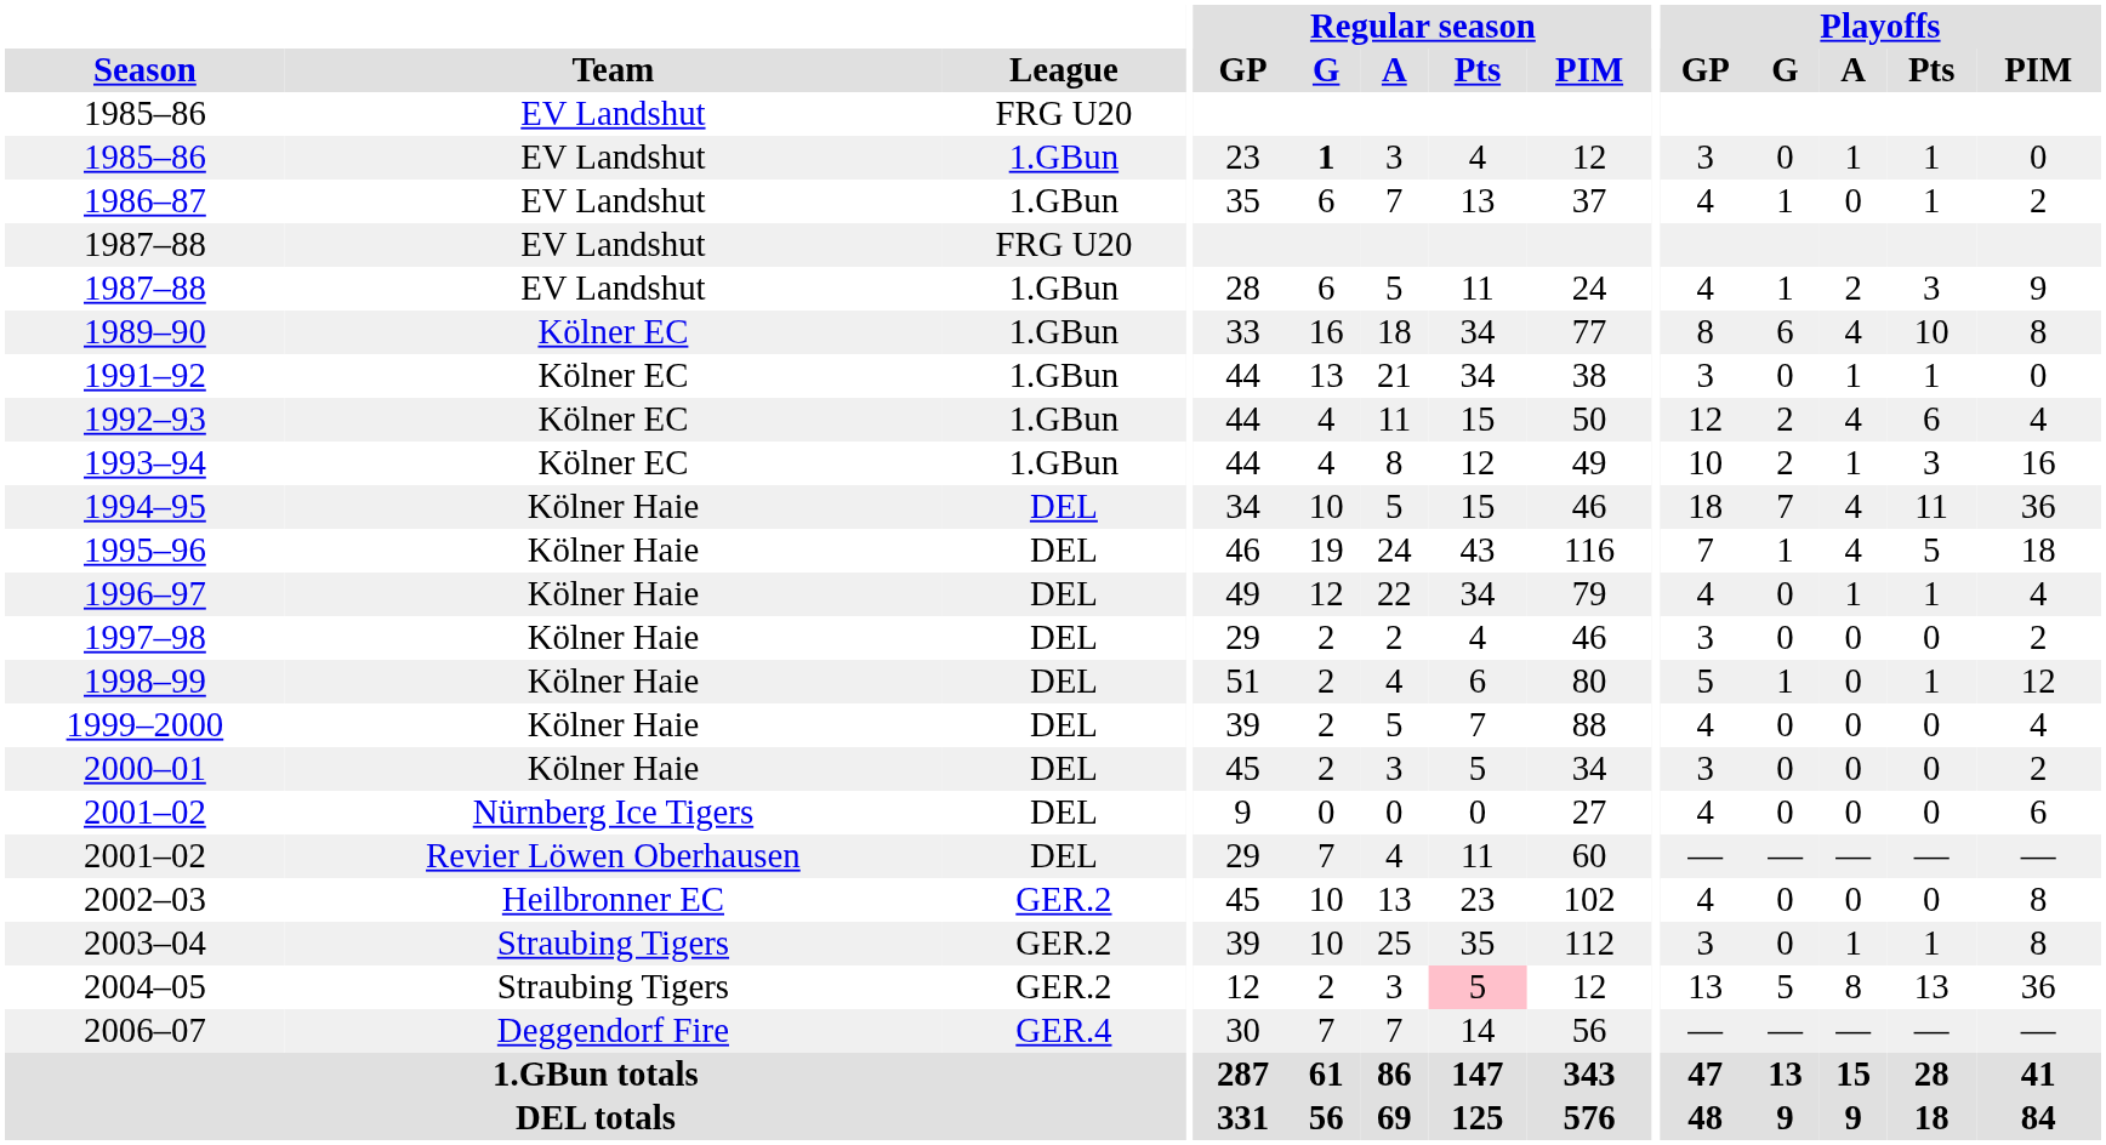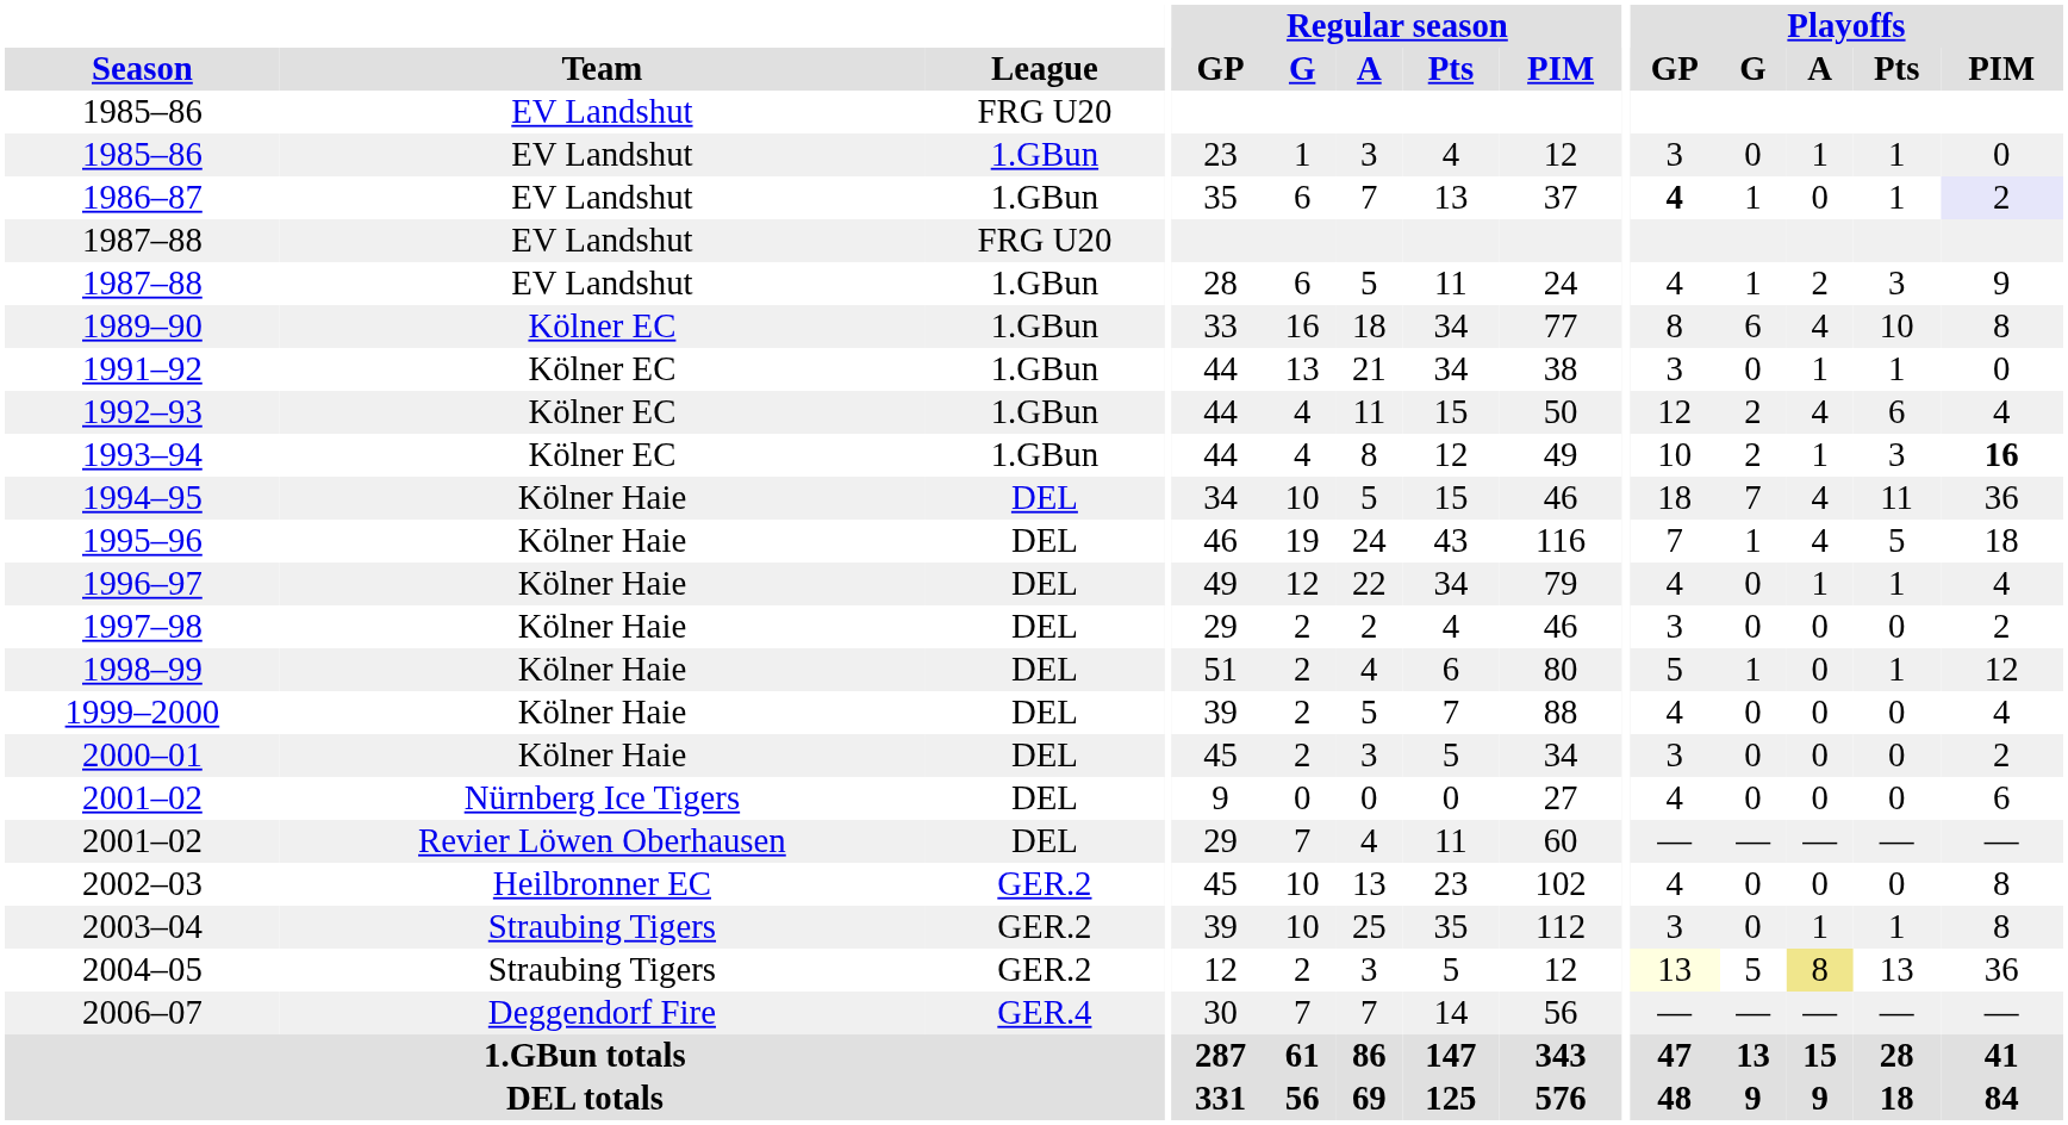1985–86 / 1.GBun | Regular season / G: bold -> normal
1986–87 | Playoffs / GP: normal -> bold
1986–87 | Playoffs / PIM: no background -> lavender background
1993–94 | Playoffs / PIM: normal -> bold
2004–05 | Regular season / Pts: pink background -> no background
2004–05 | Playoffs / GP: no background -> lightyellow background
2004–05 | Playoffs / A: no background -> khaki background
